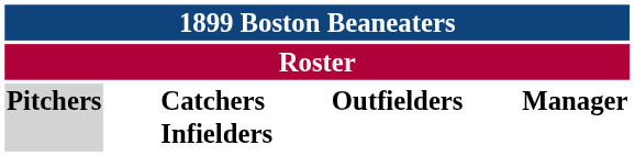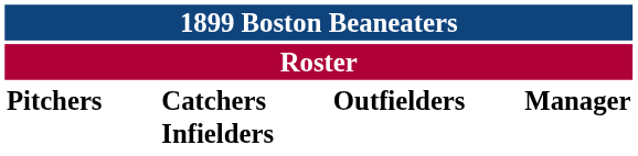Pitchers | column 1: lightgrey background -> no background
